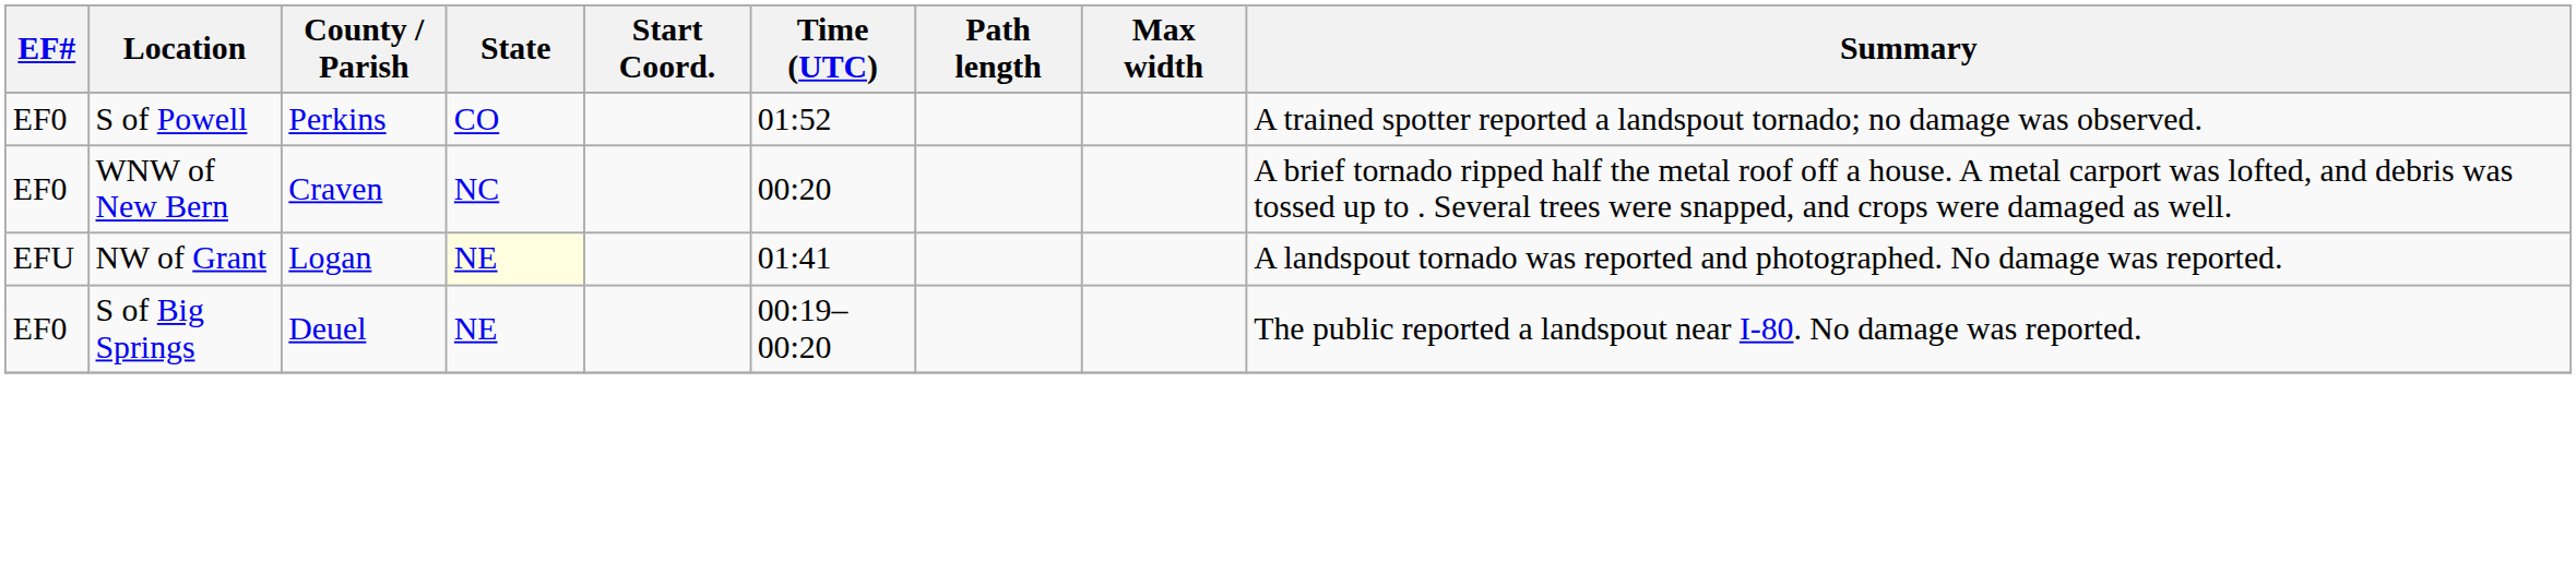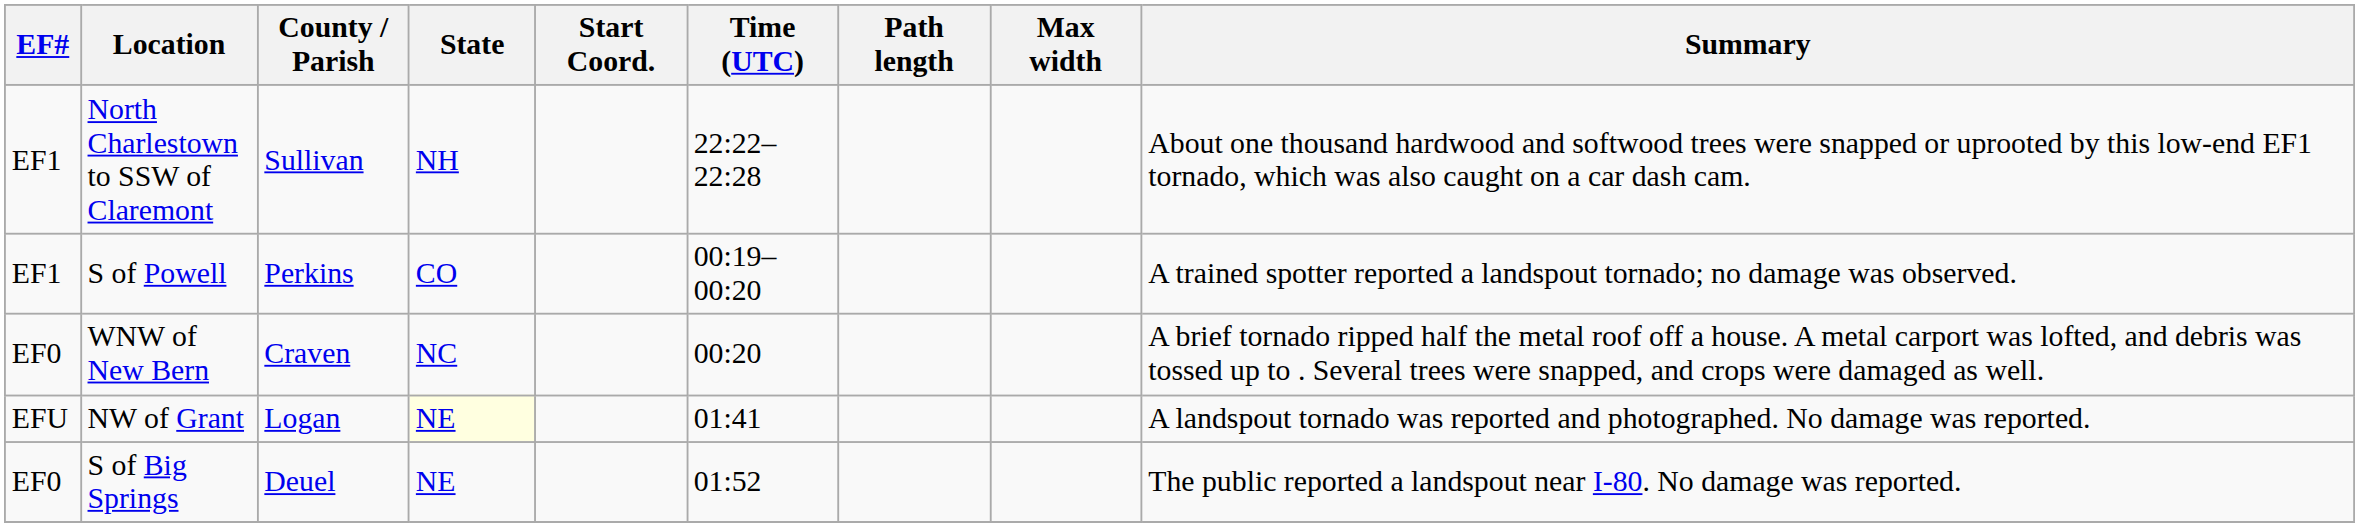+ row: EF1 | North Charlestown to SSW of Claremont | Sullivan | NH | 22:22–22:28 | About one thousand hardwood and softwood trees were snapped or uprooted by this low-end EF1 tornado, which was also caught on a car dash cam.
S of Powell | EF#: EF0 -> EF1
S of Powell | Time (UTC): 01:52 -> 00:19–00:20
S of Big Springs | Time (UTC): 00:19–00:20 -> 01:52
